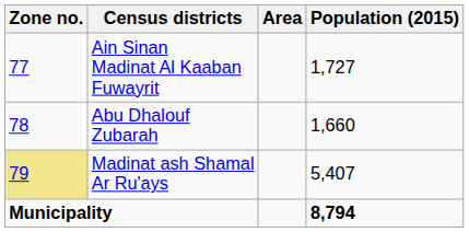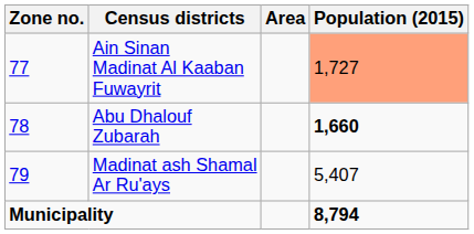Ain Sinan Madinat Al Kaaban Fuwayrit | Population (2015): no background -> lightsalmon background
Abu Dhalouf Zubarah | Population (2015): normal -> bold
Madinat ash Shamal Ar Ru'ays | Zone no.: khaki background -> no background
